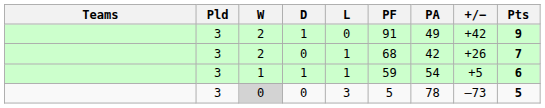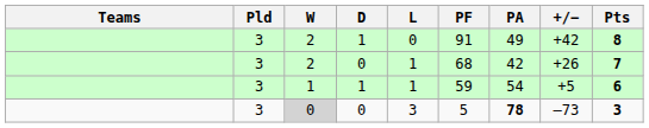row 2 | Pts: 9 -> 8
row 5 | PA: normal -> bold
row 5 | Pts: 5 -> 3
